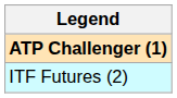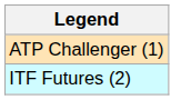row 2 | column 1: bold -> normal
